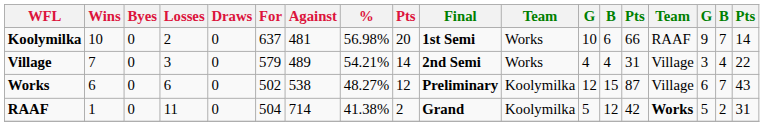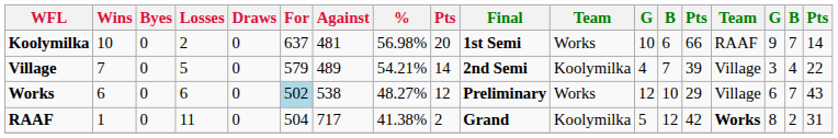row 3 | Losses: 3 -> 5
row 3 | column 11: Works -> Koolymilka
row 3 | column 13: 4 -> 7
row 3 | column 14: 31 -> 39
row 4 | For: no background -> lightblue background
row 4 | column 11: Koolymilka -> Works
row 4 | column 13: 15 -> 10
row 4 | column 14: 87 -> 29
row 5 | Against: 714 -> 717
row 5 | column 16: 5 -> 8
